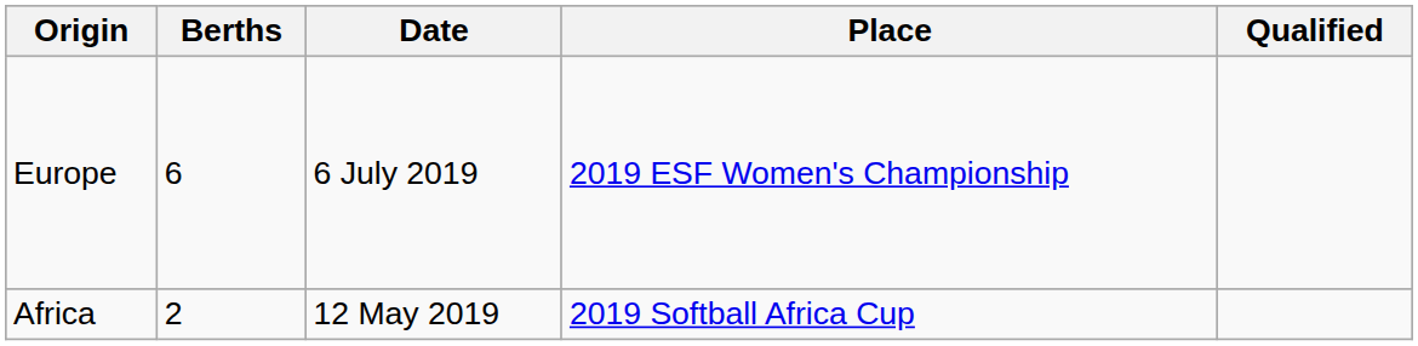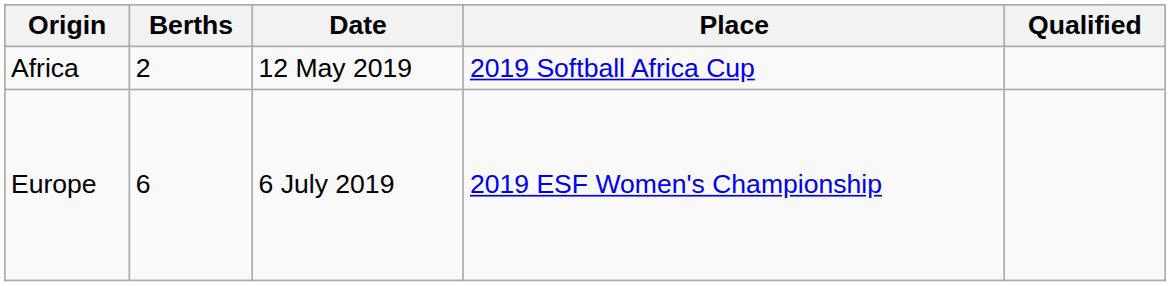rows swapped: Europe <-> Africa
